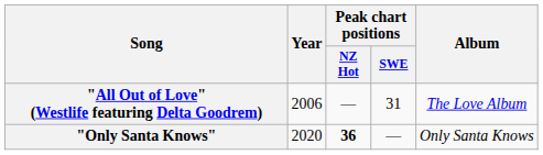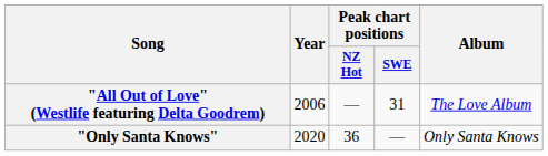"Only Santa Knows" | Peak chart positions / NZ Hot: bold -> normal
